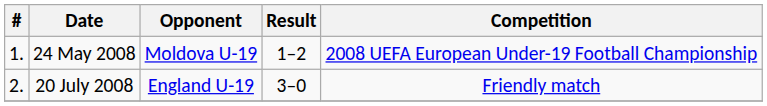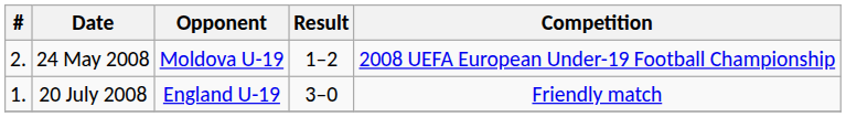24 May 2008 | #: 1. -> 2.
20 July 2008 | #: 2. -> 1.
